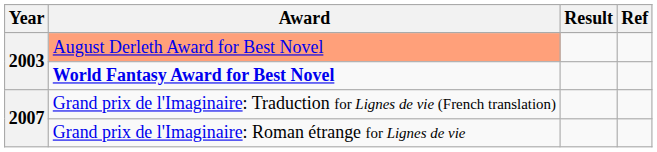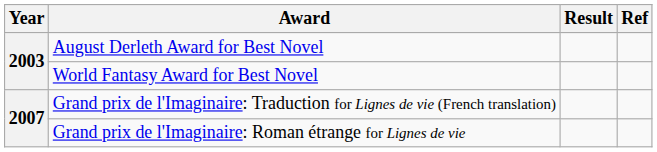August Derleth Award for Best Novel | Award: lightsalmon background -> no background
World Fantasy Award for Best Novel | Award: bold -> normal
